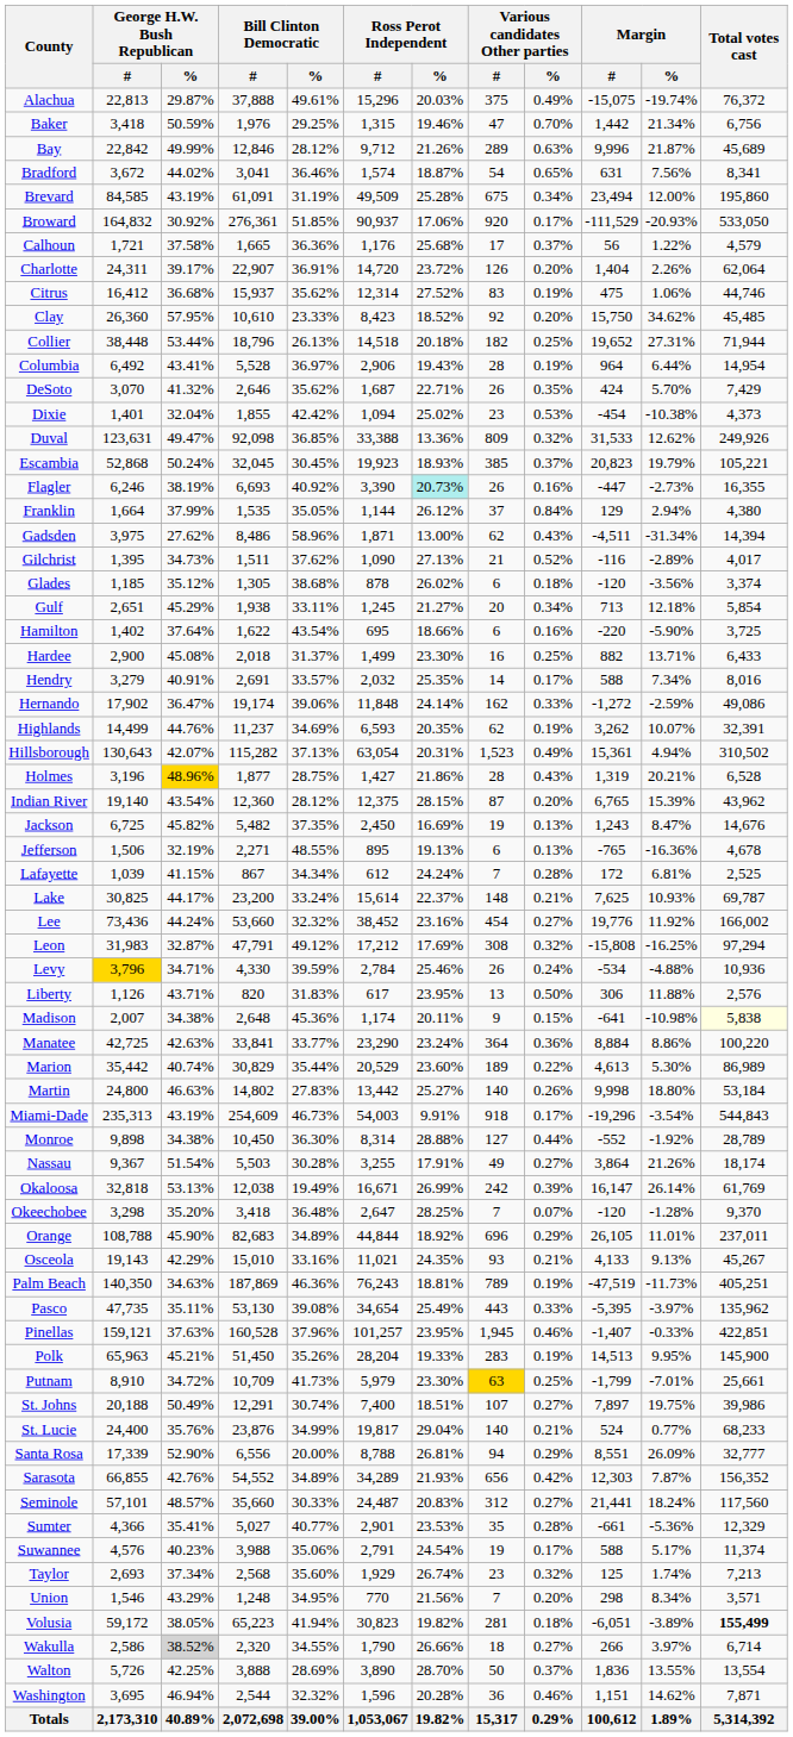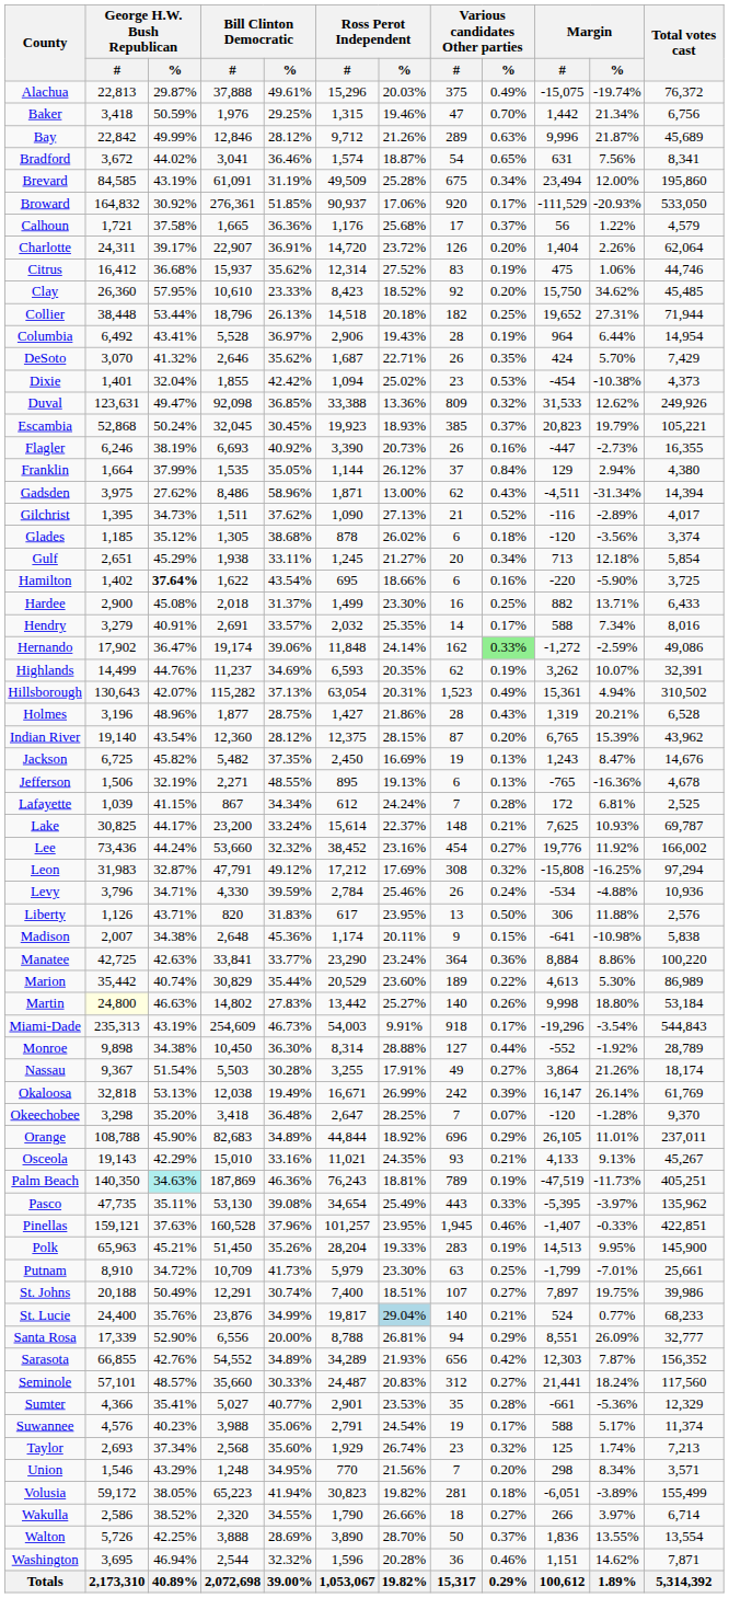Flagler | Ross Perot Independent / %: paleturquoise background -> no background
Hamilton | George H.W. Bush Republican / %: normal -> bold
Hernando | Various candidates Other parties / %: no background -> lightgreen background
Holmes | George H.W. Bush Republican / %: gold background -> no background
Levy | George H.W. Bush Republican / #: gold background -> no background
Madison | Total votes cast: lightyellow background -> no background
Martin | George H.W. Bush Republican / #: no background -> lightyellow background
Palm Beach | George H.W. Bush Republican / %: no background -> paleturquoise background
Putnam | Various candidates Other parties / #: gold background -> no background
St. Lucie | Ross Perot Independent / %: no background -> lightblue background
Volusia | Total votes cast: bold -> normal
Wakulla | George H.W. Bush Republican / %: lightgrey background -> no background
